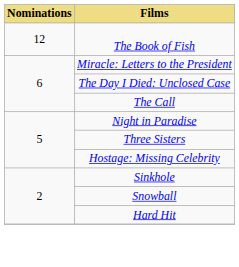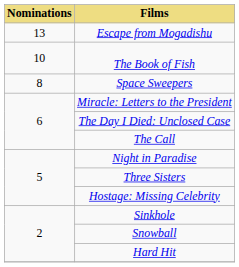+ row: 13 | Escape from Mogadishu
The Book of Fish | Nominations: 12 -> 10
+ row: 8 | Space Sweepers
